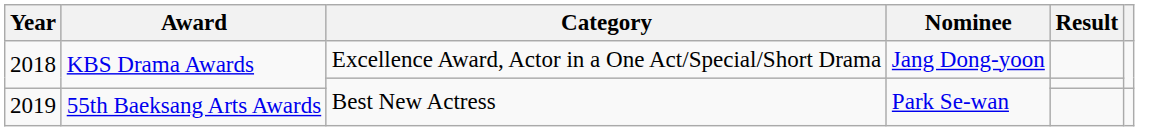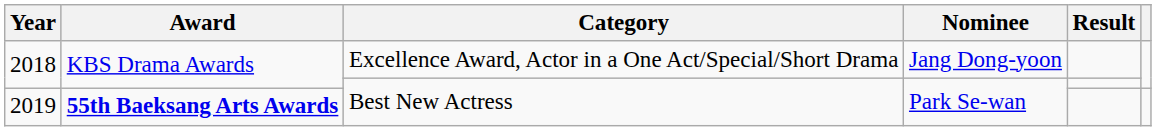2019 | Award: normal -> bold
